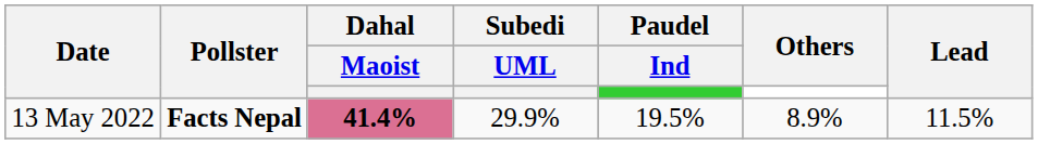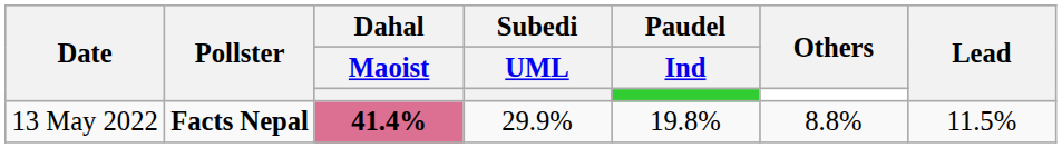13 May 2022 | Paudel / Ind: 19.5% -> 19.8%
13 May 2022 | Others: 8.9% -> 8.8%
